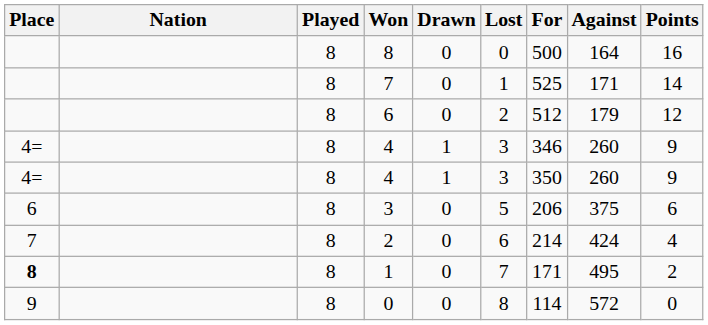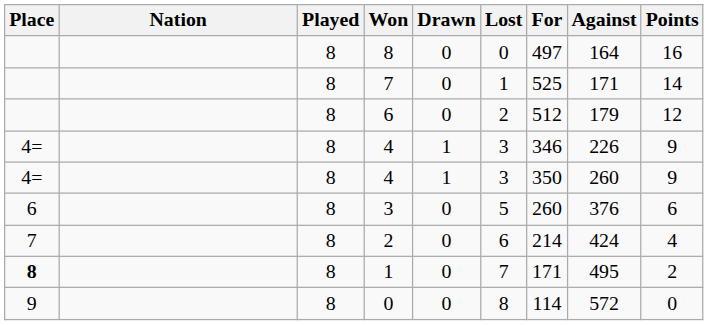row 2 | For: 500 -> 497
row 5 | Against: 260 -> 226
row 7 | For: 206 -> 260
row 7 | Against: 375 -> 376
